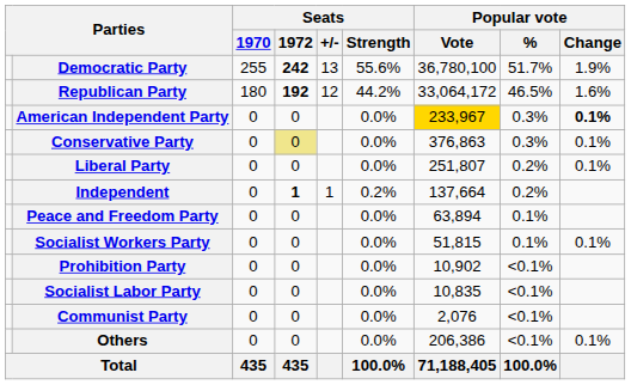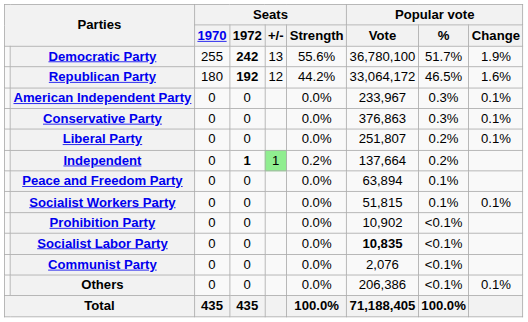American Independent Party | Popular vote / Vote: gold background -> no background
American Independent Party | Popular vote / Change: bold -> normal
Conservative Party | Seats / 1972: khaki background -> no background
Independent | Seats / +/-: no background -> lightgreen background
Socialist Labor Party | Popular vote / Vote: normal -> bold
